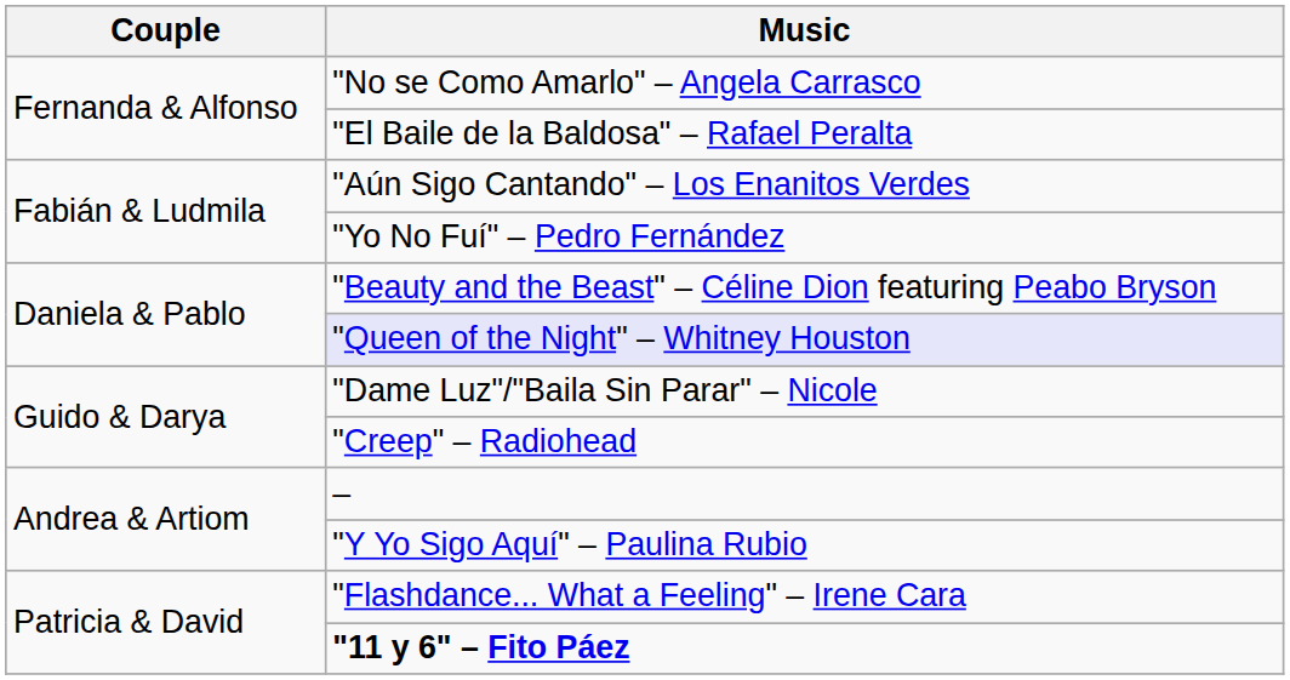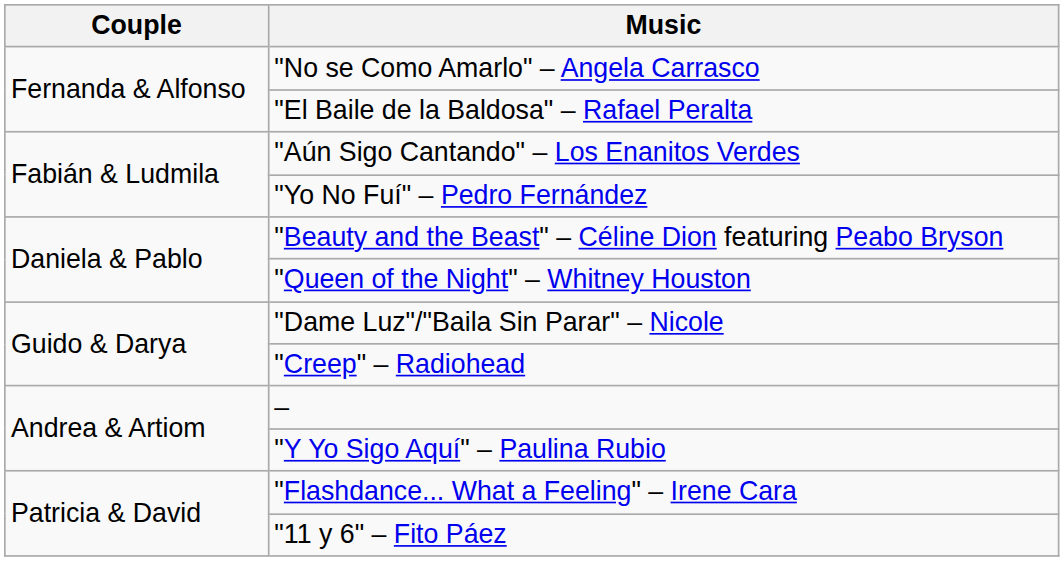"Queen of the Night" – Whitney Houston | Music: lavender background -> no background
"11 y 6" – Fito Páez | Music: bold -> normal
